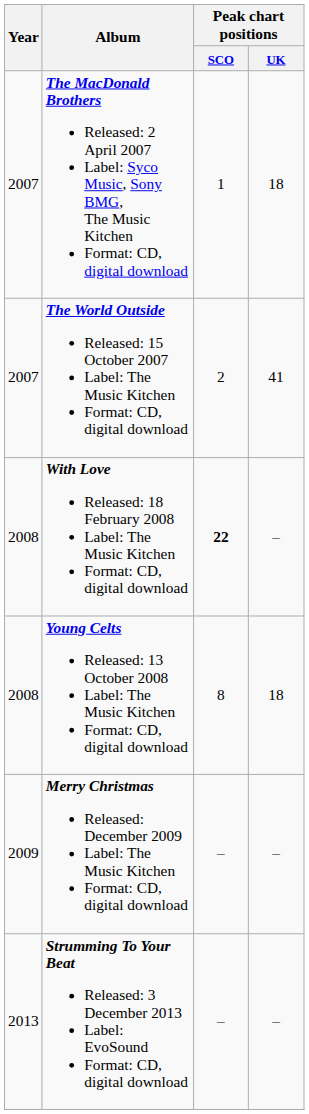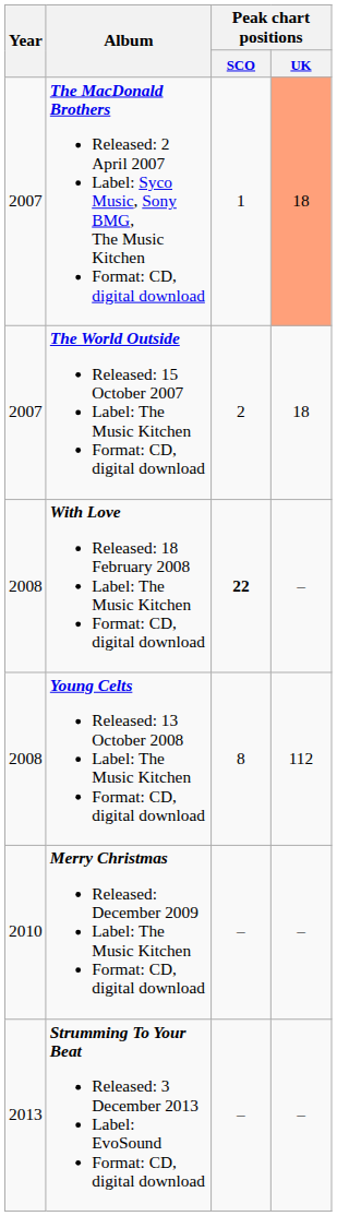row 3 | Peak chart positions / UK: no background -> lightsalmon background
row 4 | Peak chart positions / UK: 41 -> 18
row 6 | Peak chart positions / UK: 18 -> 112
row 7 | Year: 2009 -> 2010
